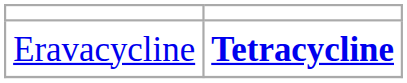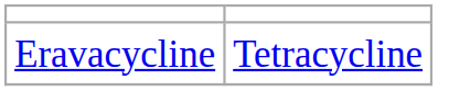Eravacycline | column 2: bold -> normal
